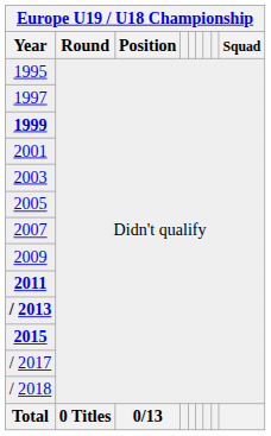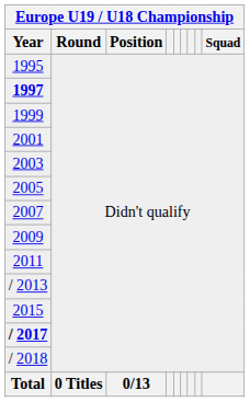1997 | Europe U19 / U18 Championship / Year: normal -> bold
1999 | Europe U19 / U18 Championship / Year: bold -> normal
2011 | Europe U19 / U18 Championship / Year: bold -> normal
/ 2013 | Europe U19 / U18 Championship / Year: bold -> normal
2015 | Europe U19 / U18 Championship / Year: bold -> normal
/ 2017 | Europe U19 / U18 Championship / Year: normal -> bold
